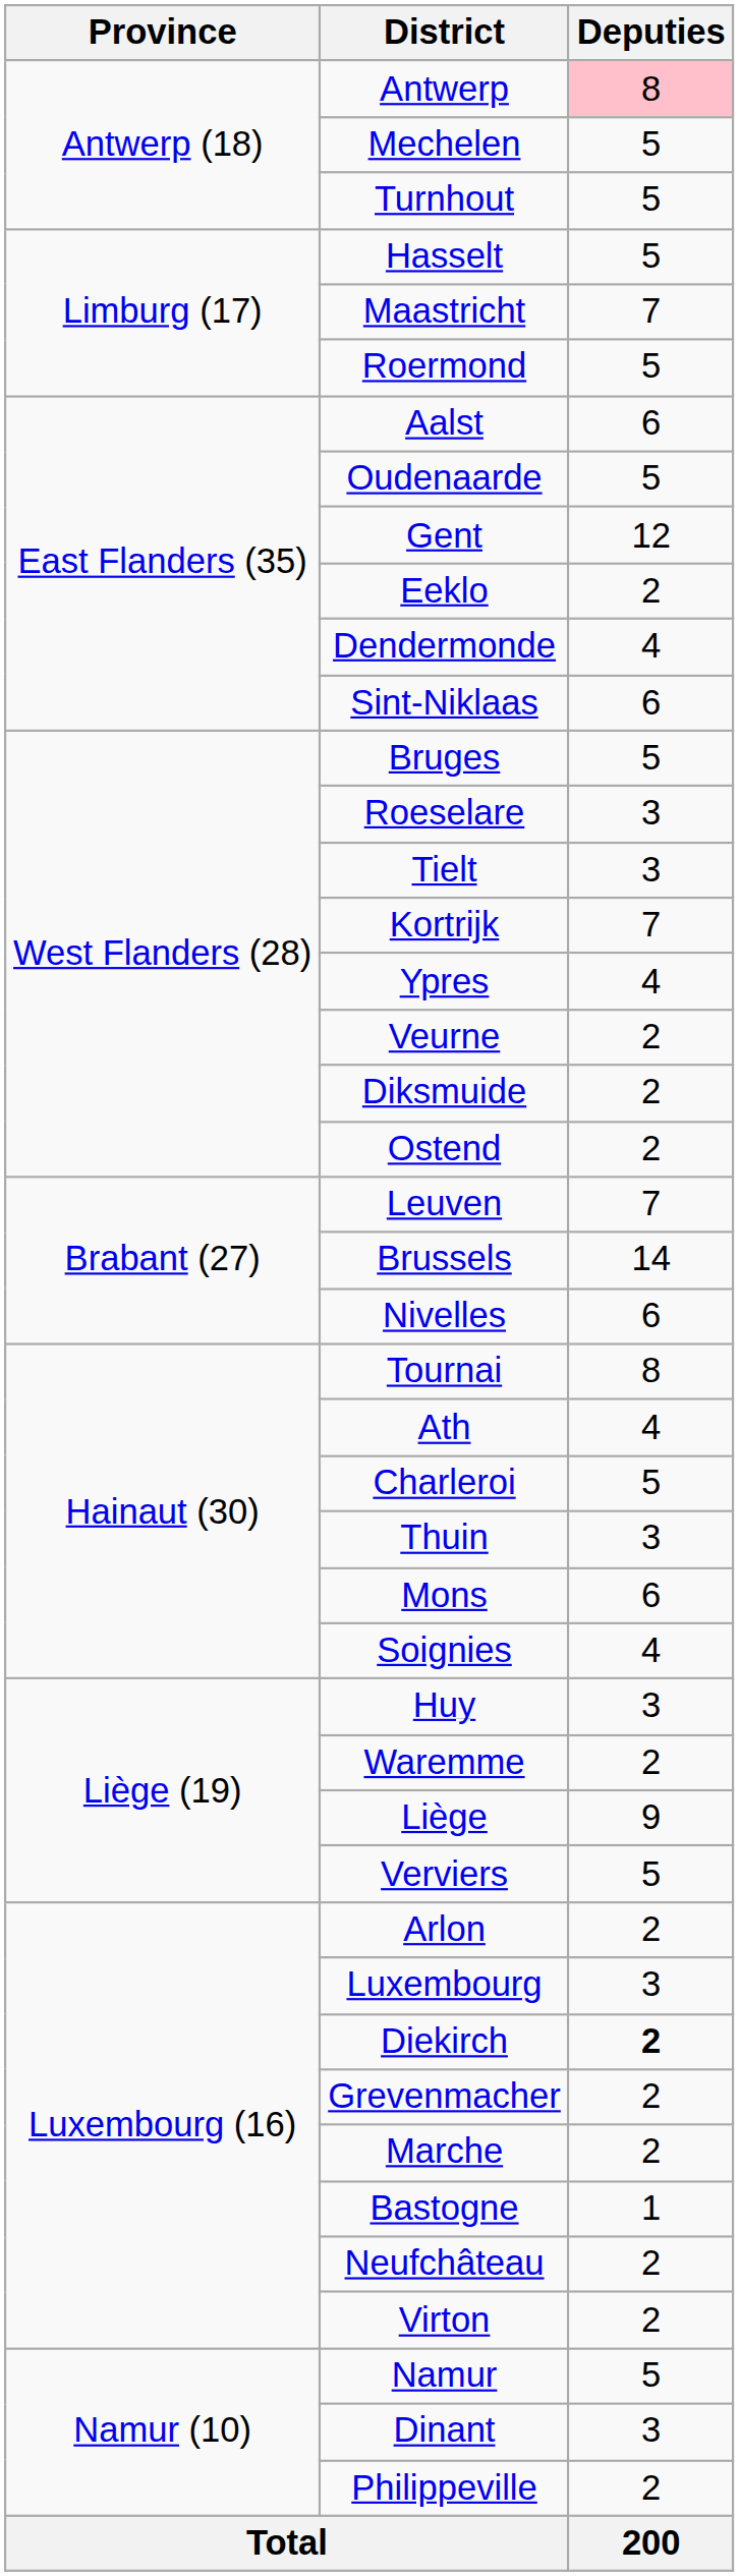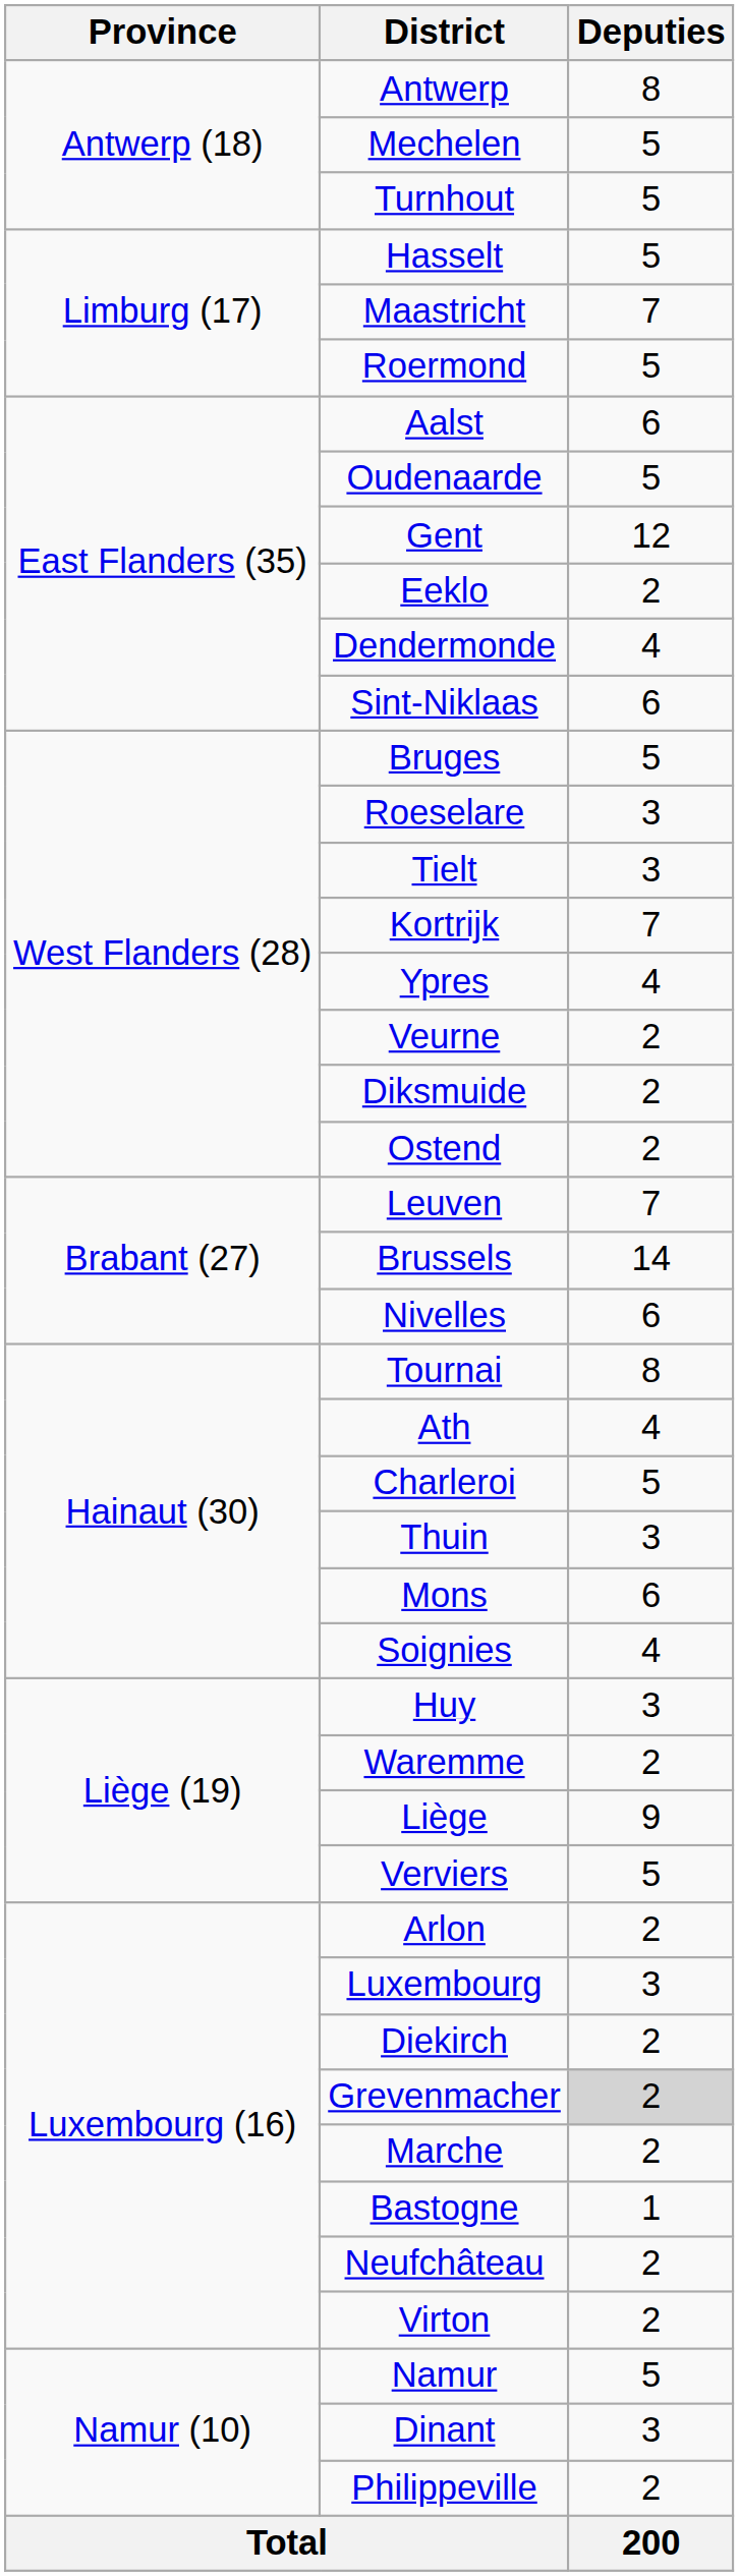Antwerp | Deputies: pink background -> no background
Diekirch | Deputies: bold -> normal
Grevenmacher | Deputies: no background -> lightgrey background
